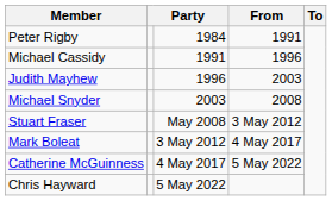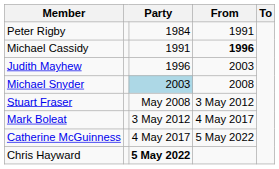Michael Cassidy | From: normal -> bold
Michael Snyder | column 3: no background -> lightblue background
Chris Hayward | column 3: normal -> bold
